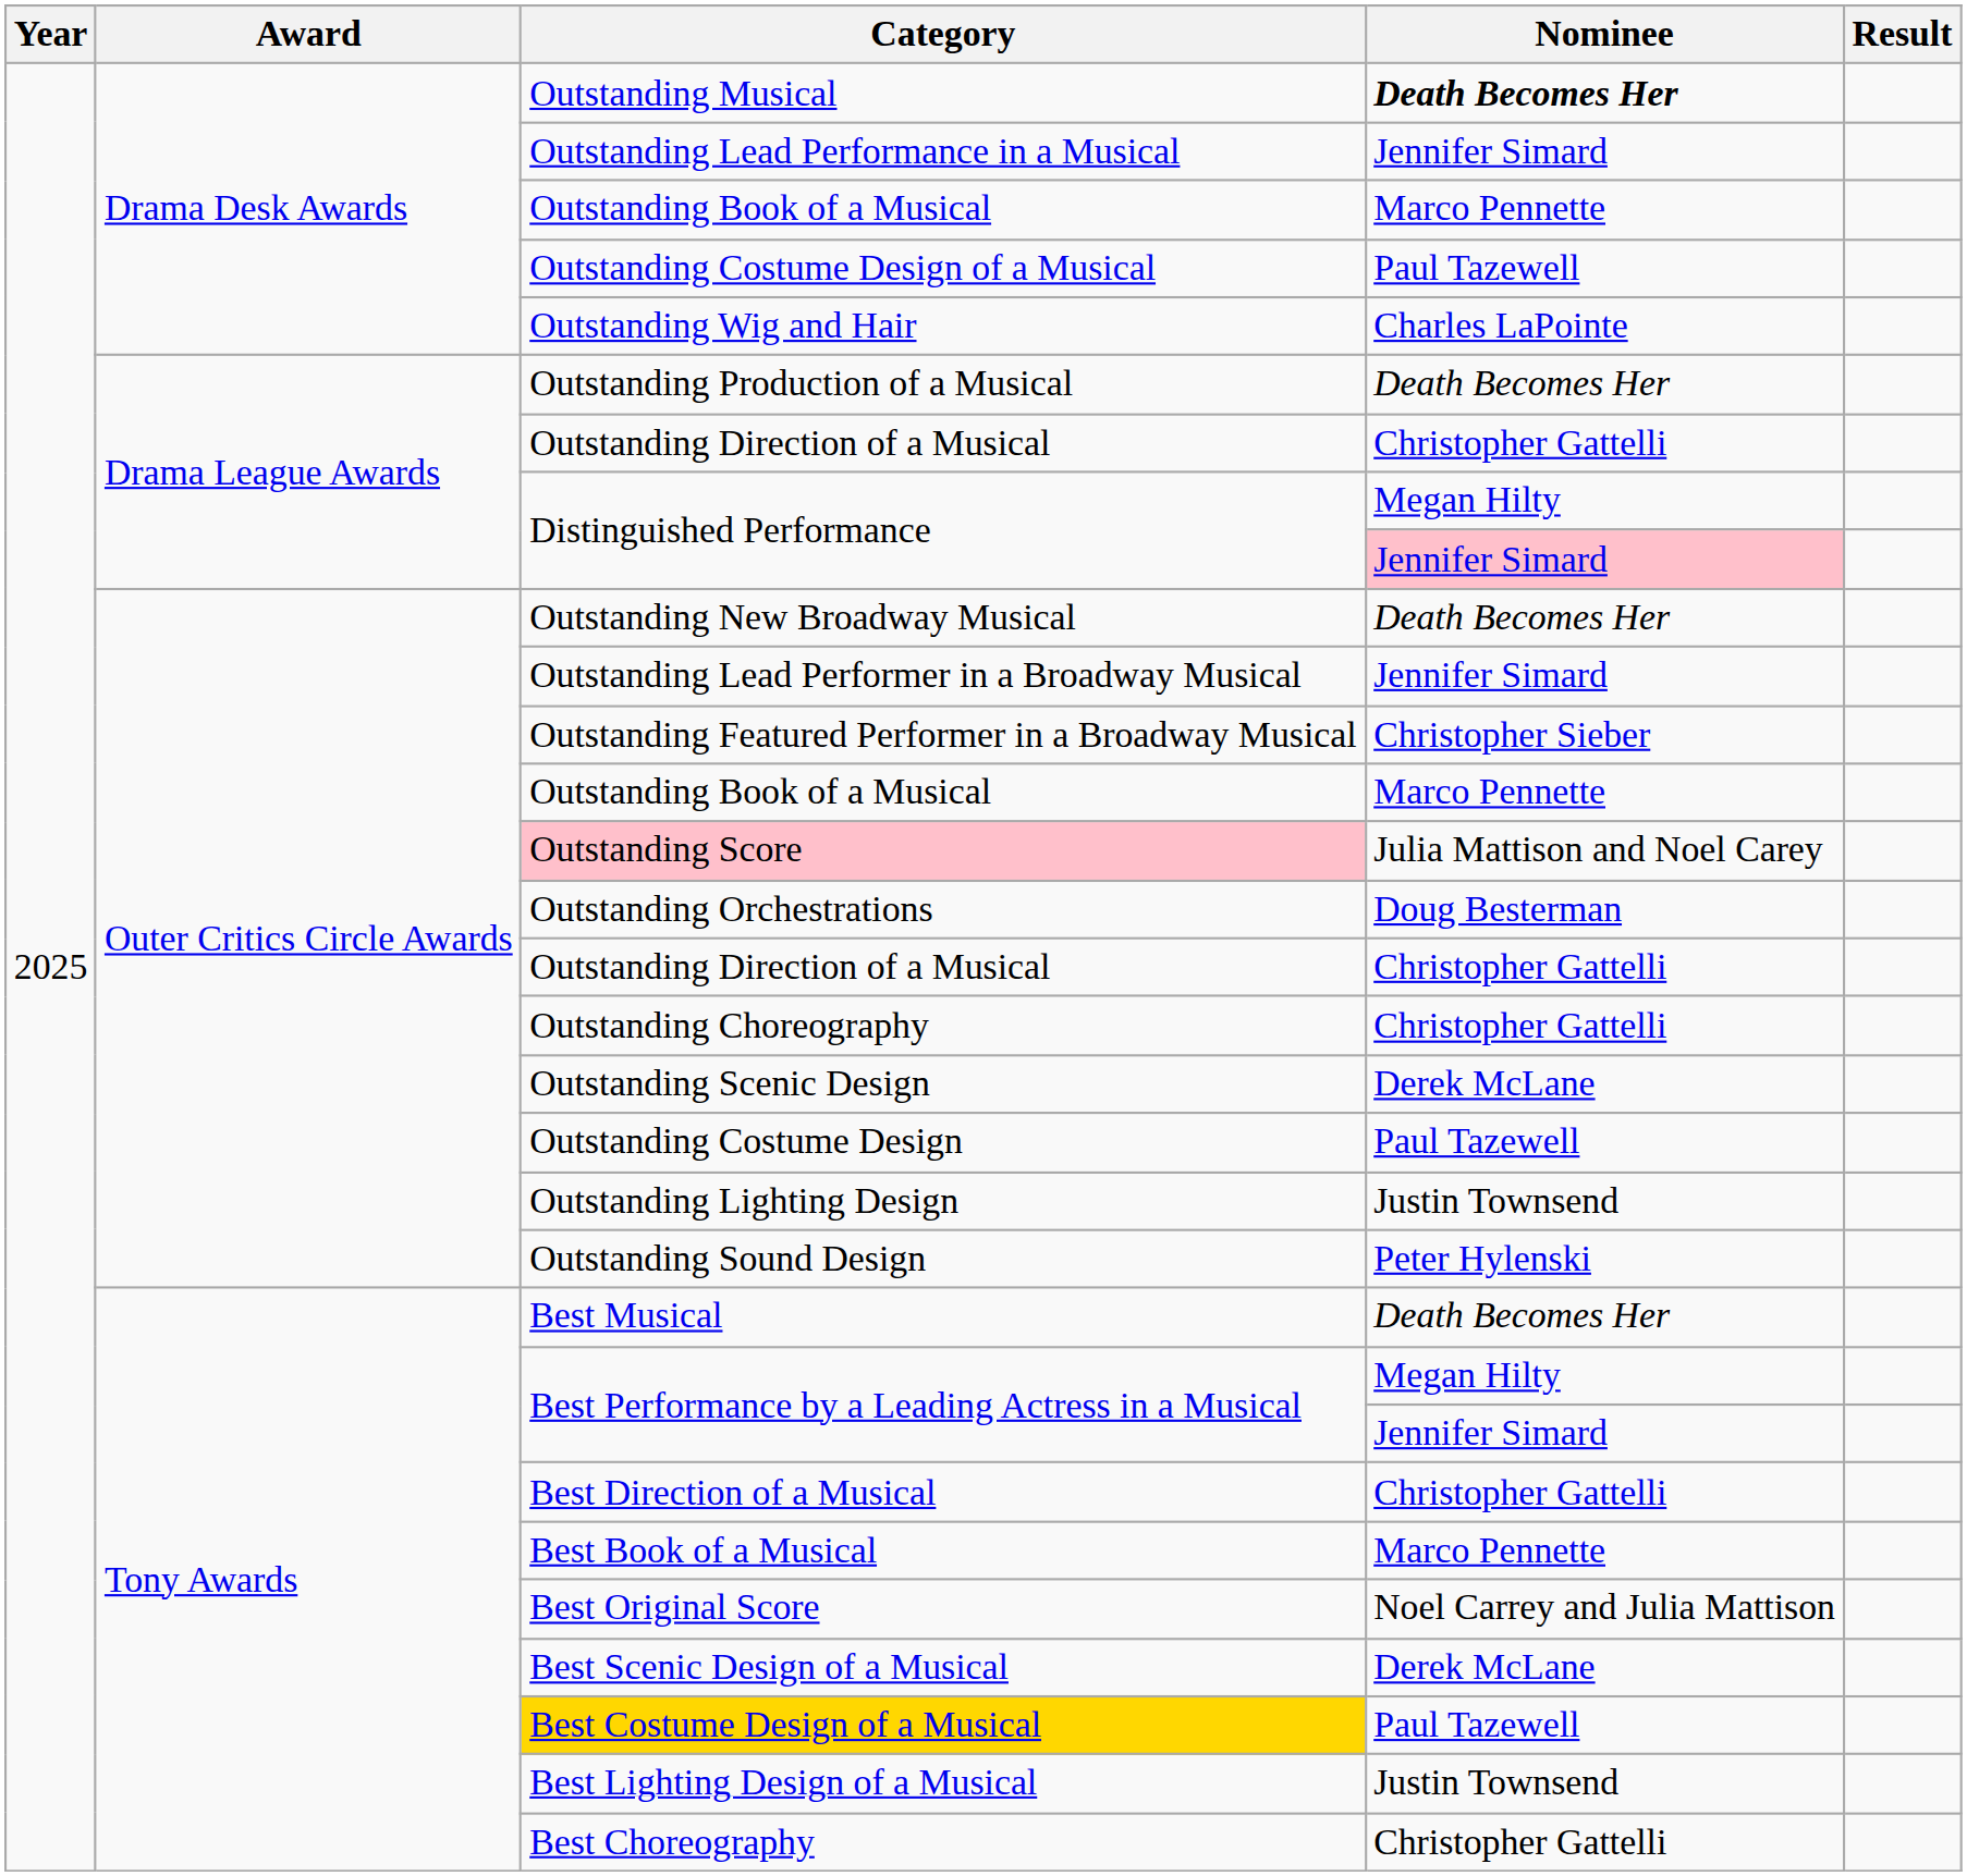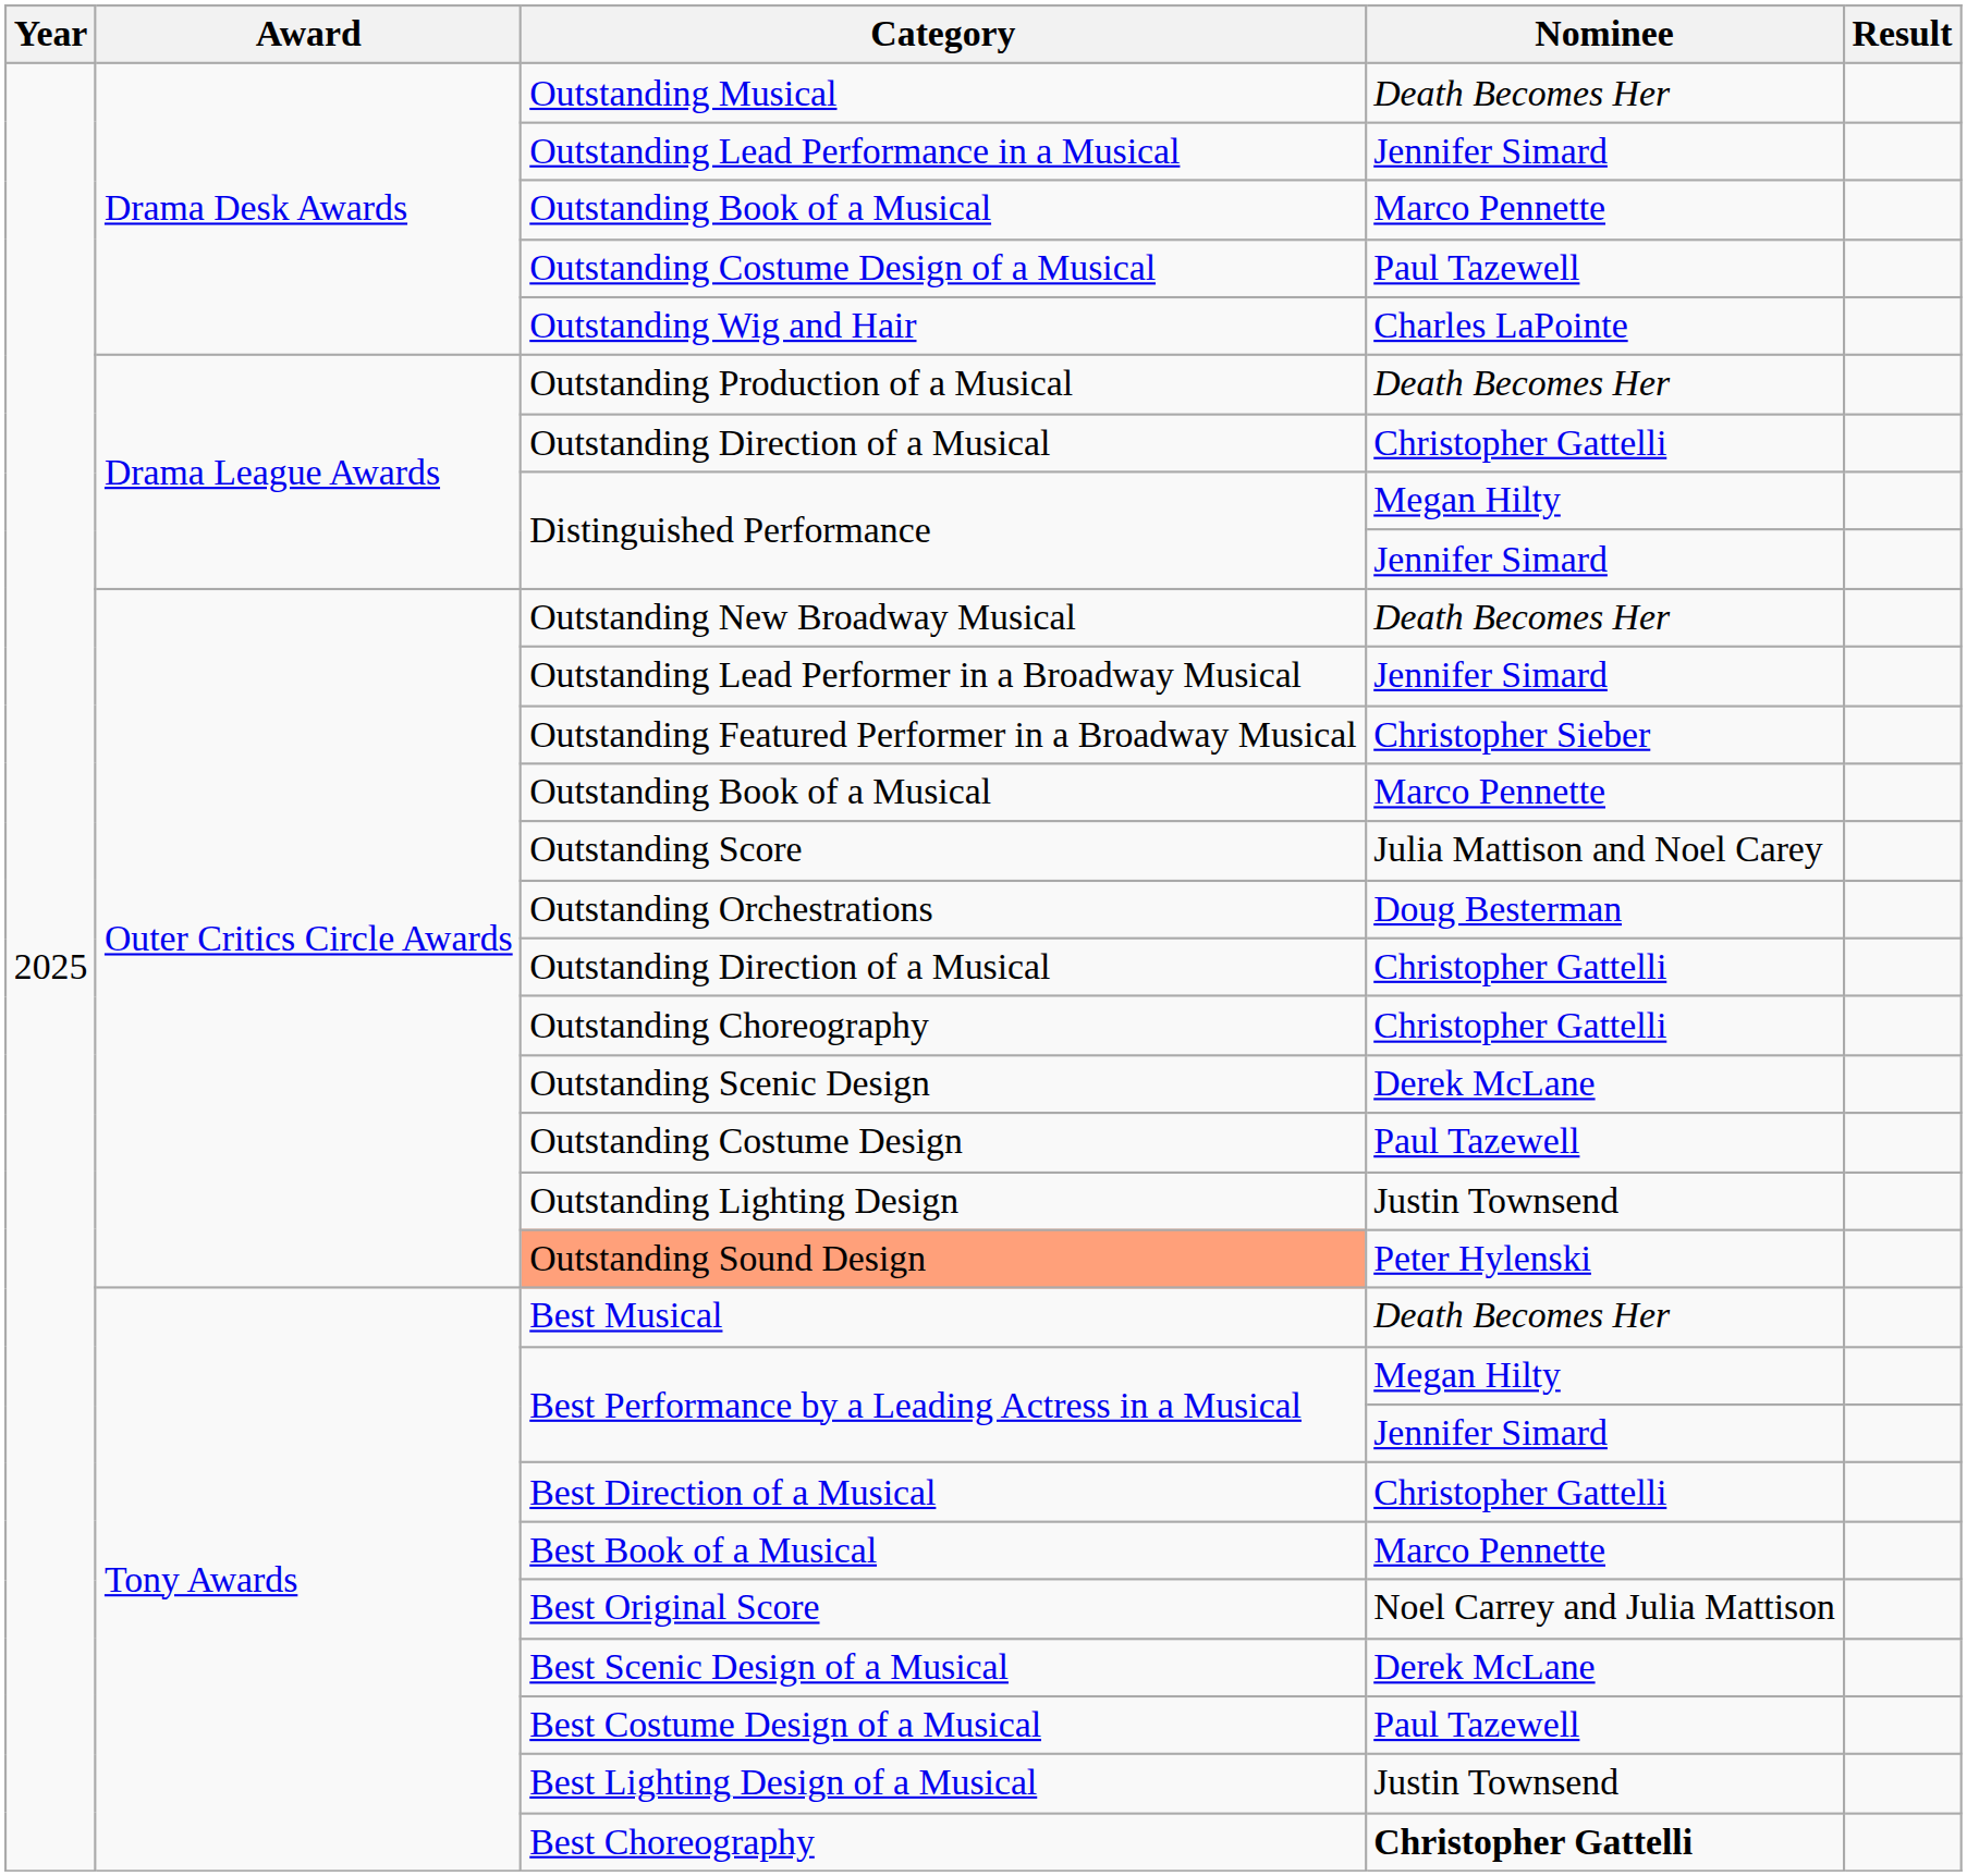Outstanding Musical | Nominee: bold -> normal
Distinguished Performance / Jennifer Simard | Nominee: pink background -> no background
Outstanding Score | Category: pink background -> no background
Outstanding Sound Design | Category: no background -> lightsalmon background
Best Costume Design of a Musical | Category: gold background -> no background
Best Choreography | Nominee: normal -> bold
